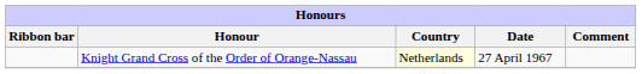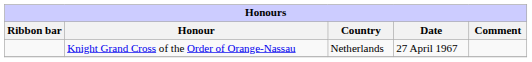Knight Grand Cross of the Order of Orange-Nassau | Country: lightyellow background -> no background
